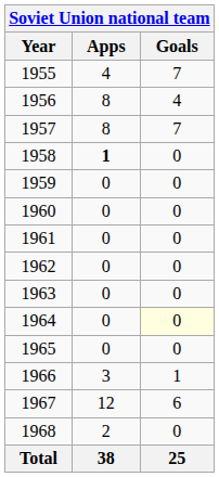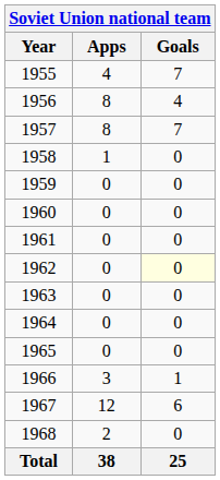1958 | Apps: bold -> normal
1962 | Goals: no background -> lightyellow background
1964 | Goals: lightyellow background -> no background
